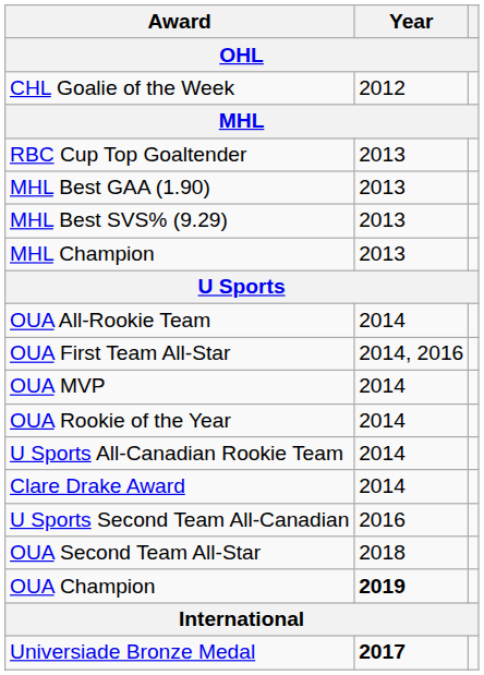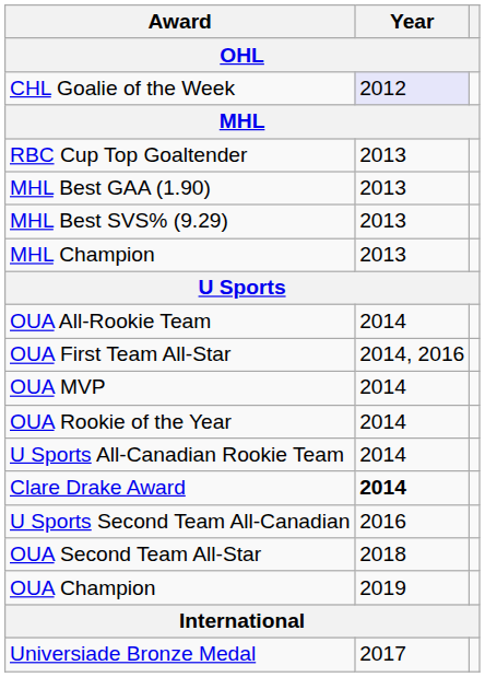CHL Goalie of the Week | Year: no background -> lavender background
Clare Drake Award | Year: normal -> bold
OUA Champion | Year: bold -> normal
Universiade Bronze Medal | Year: bold -> normal
